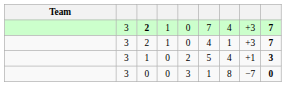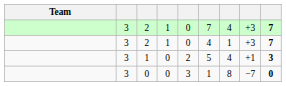row 2 | column 3: bold -> normal
